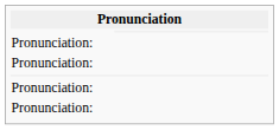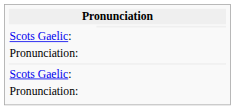row 2 | column 1: Pronunciation: -> Scots Gaelic:
row 4 | column 1: Pronunciation: -> Scots Gaelic:
